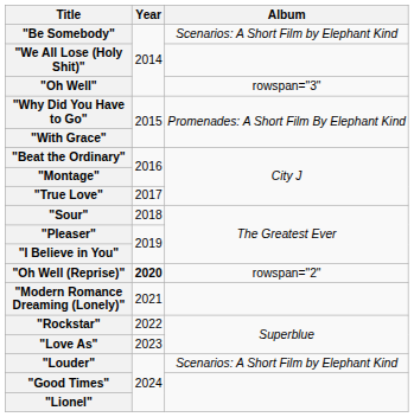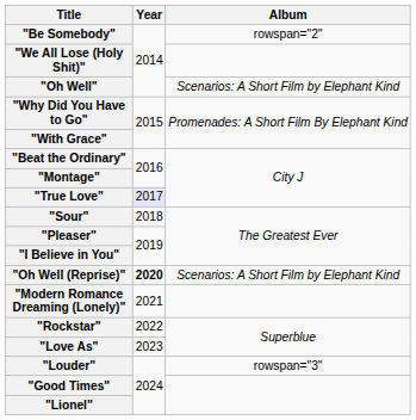"Be Somebody" | Album: Scenarios: A Short Film by Elephant Kind -> rowspan="2"
"Oh Well" | Album: rowspan="3" -> Scenarios: A Short Film by Elephant Kind
"True Love" | Year: no background -> lavender background
"Oh Well (Reprise)" | Album: rowspan="2" -> Scenarios: A Short Film by Elephant Kind
"Louder" | Album: Scenarios: A Short Film by Elephant Kind -> rowspan="3"
